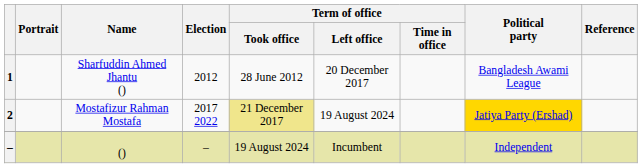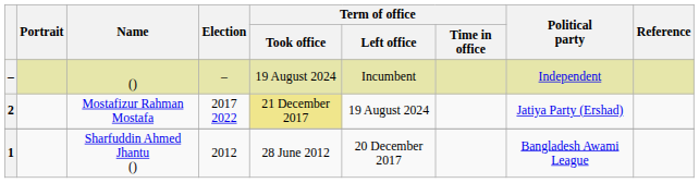rows swapped: Sharfuddin Ahmed Jhantu () <-> ()
Mostafizur Rahman Mostafa | Political party: gold background -> no background
